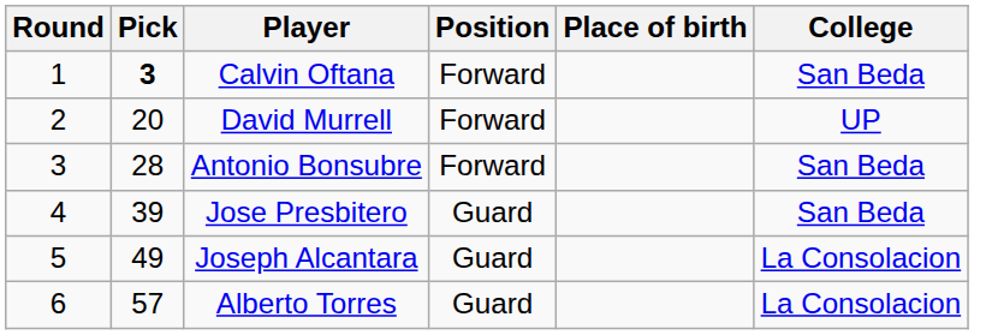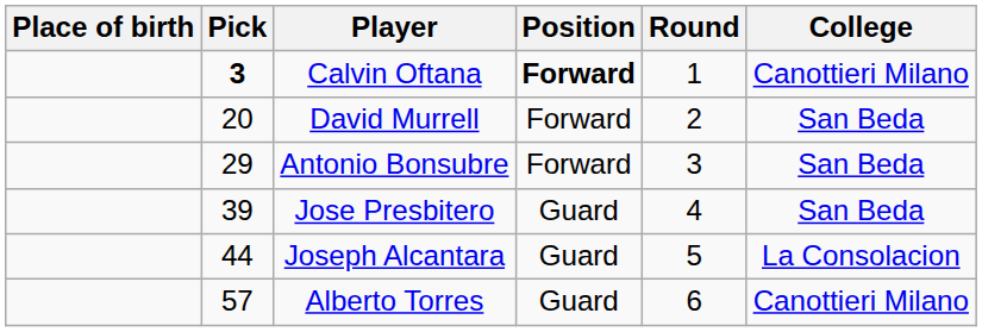columns swapped: Round <-> Place of birth
Calvin Oftana | Position: normal -> bold
Calvin Oftana | College: San Beda -> Canottieri Milano
David Murrell | College: UP -> San Beda
Antonio Bonsubre | Pick: 28 -> 29
Joseph Alcantara | Pick: 49 -> 44
Alberto Torres | College: La Consolacion -> Canottieri Milano
